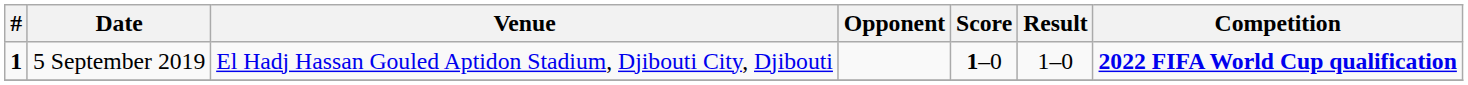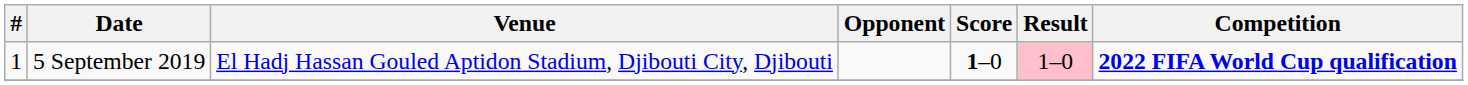5 September 2019 | #: bold -> normal
5 September 2019 | Result: no background -> pink background
